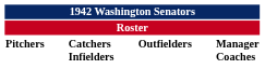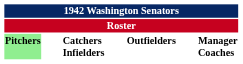Pitchers | column 1: no background -> lightgreen background
